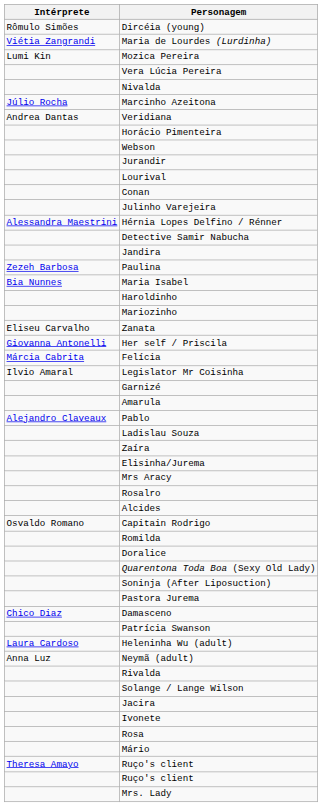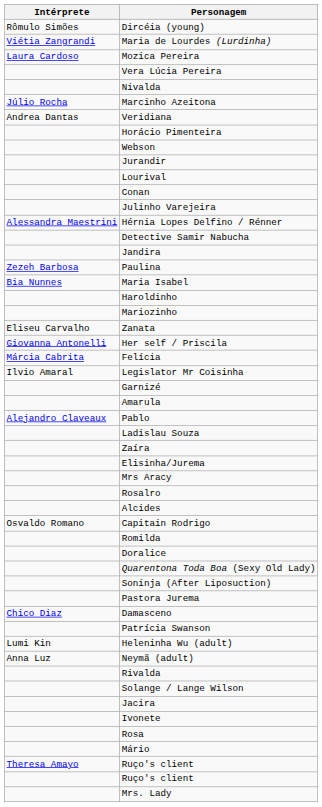row 4 | Intérprete: Lumi Kin -> Laura Cardoso
row 43 | Intérprete: Laura Cardoso -> Lumi Kin
